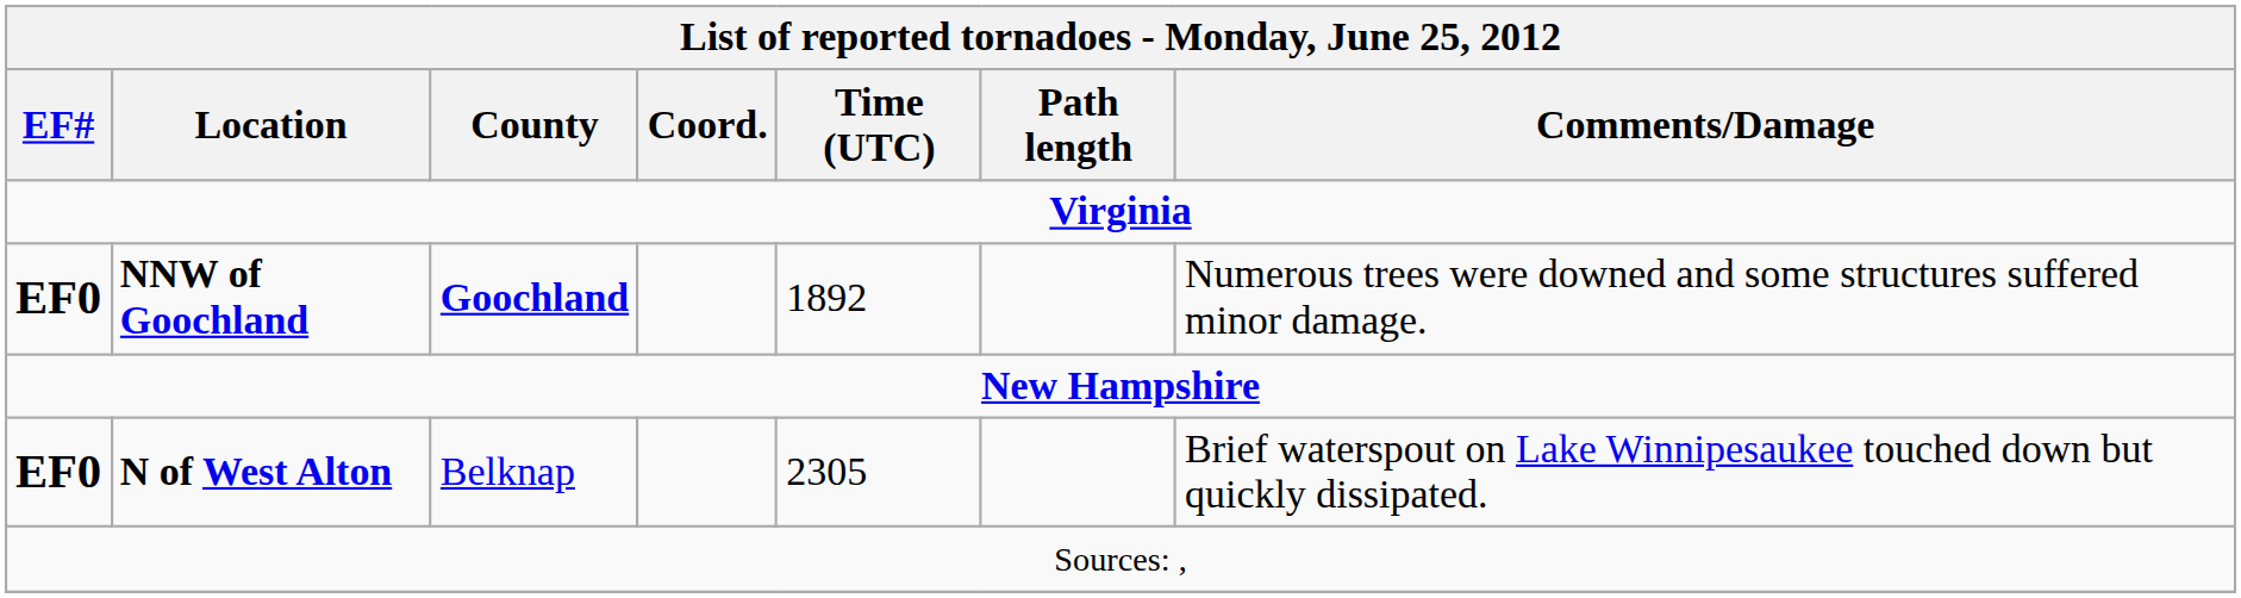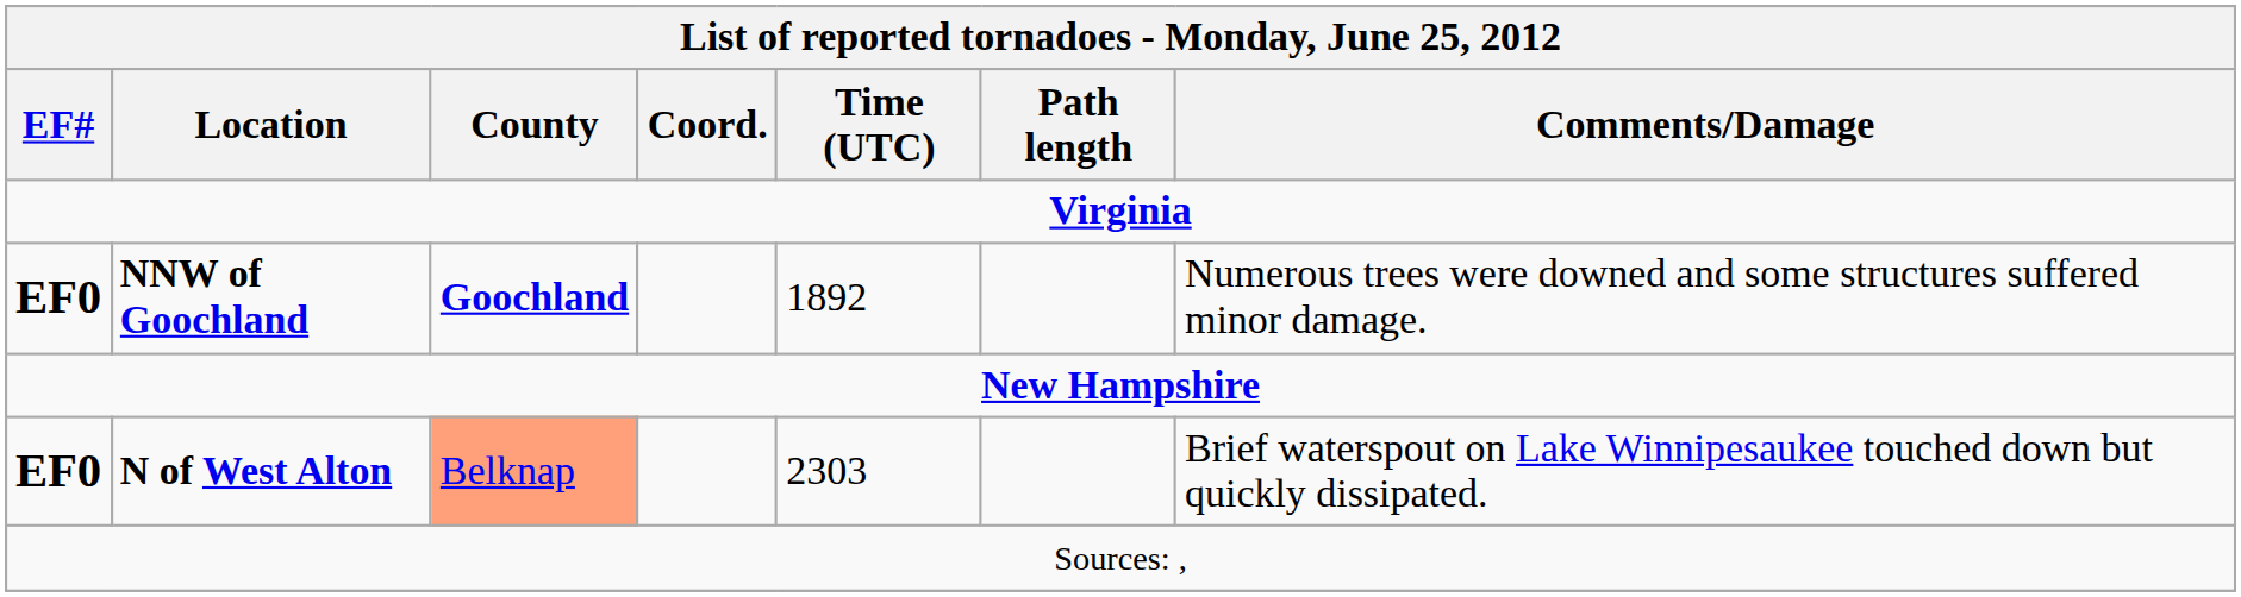N of West Alton | County: no background -> lightsalmon background
N of West Alton | Time (UTC): 2305 -> 2303
